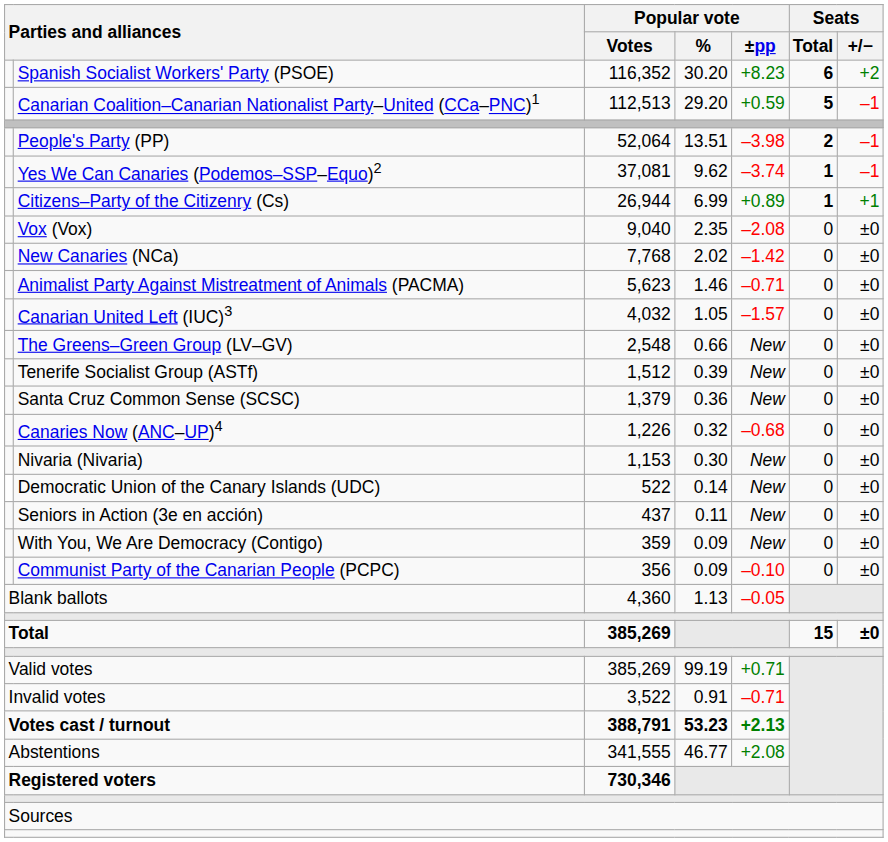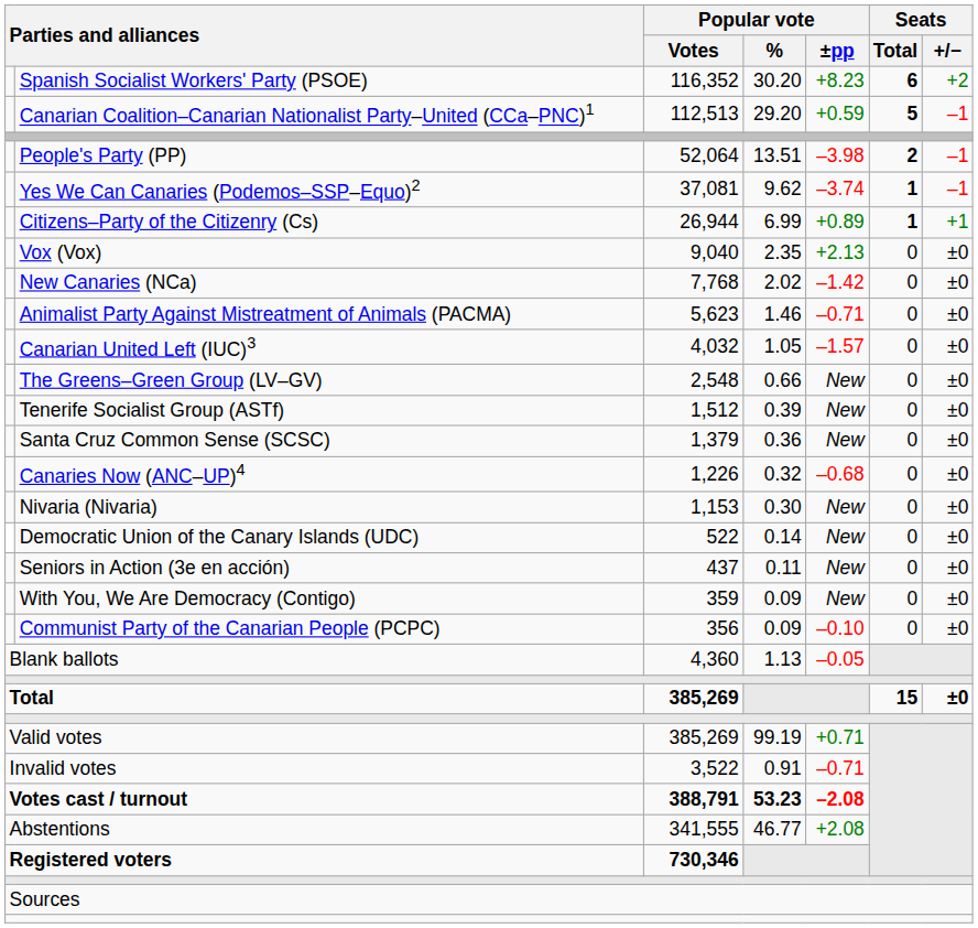Vox (Vox) | Popular vote / ±pp: –2.08 -> +2.13
Votes cast / turnout | Popular vote / ±pp: +2.13 -> –2.08
